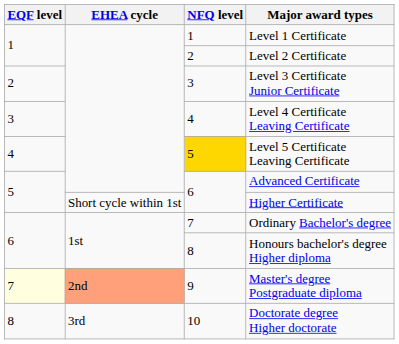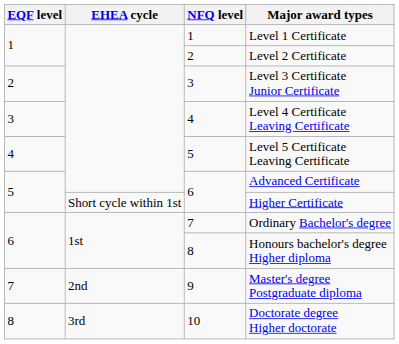Level 5 Certificate Leaving Certificate | NFQ level: gold background -> no background
Master's degree Postgraduate diploma | EQF level: lightyellow background -> no background
Master's degree Postgraduate diploma | EHEA cycle: lightsalmon background -> no background
